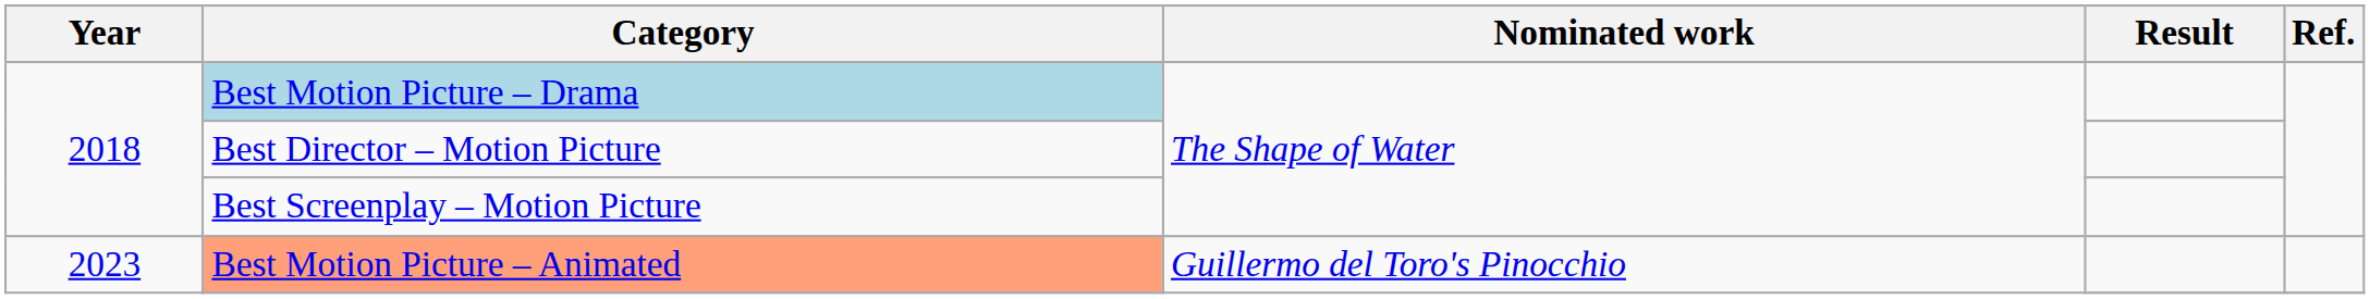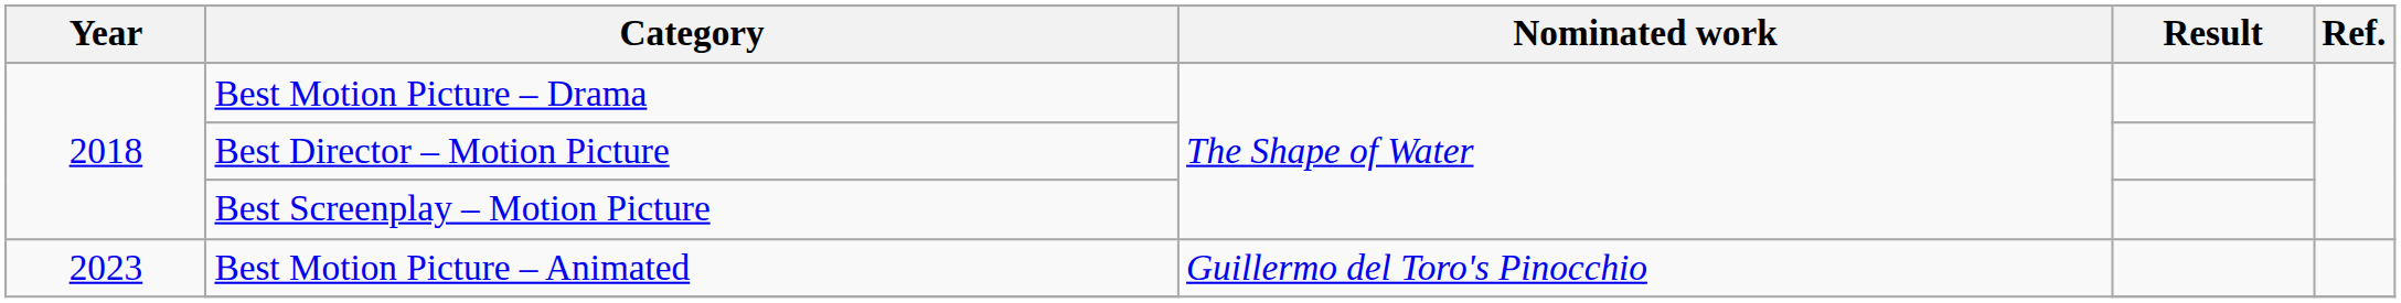Best Motion Picture – Drama | Category: lightblue background -> no background
Best Motion Picture – Animated | Category: lightsalmon background -> no background
